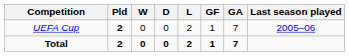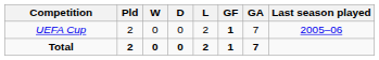UEFA Cup | Pld: bold -> normal
UEFA Cup | GF: normal -> bold
